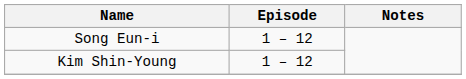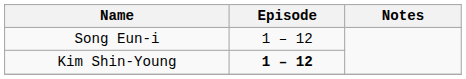Kim Shin-Young | Episode: normal -> bold
